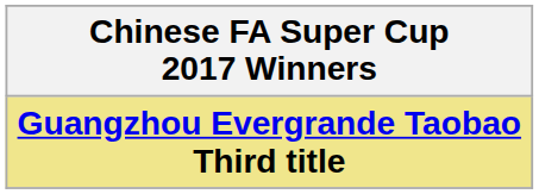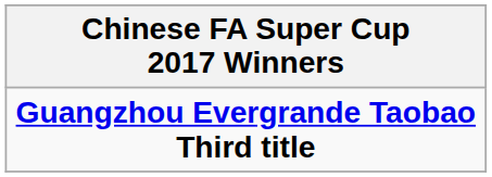row 2 | column 1: khaki background -> no background
